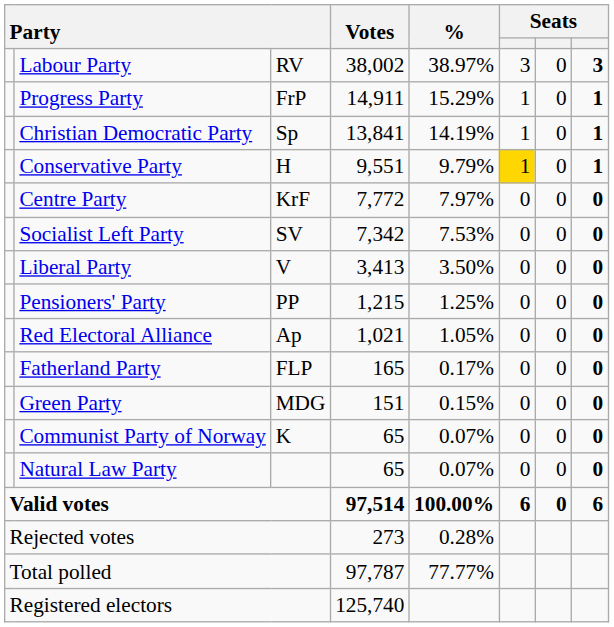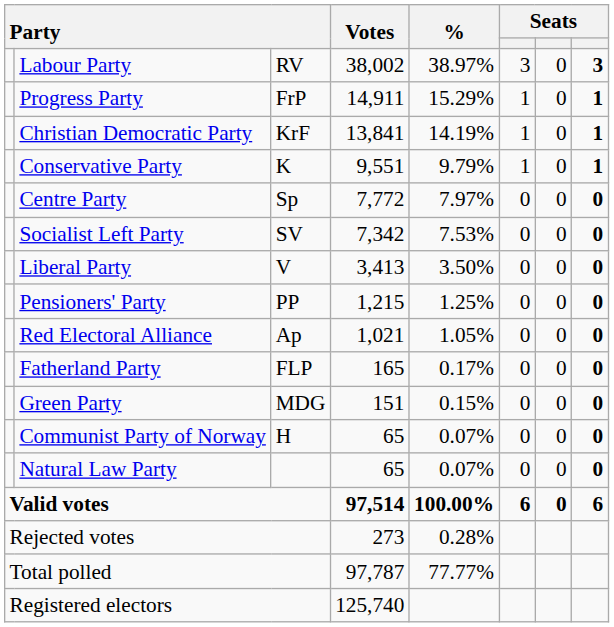Christian Democratic Party | column 3: Sp -> KrF
Conservative Party | column 3: H -> K
Conservative Party | column 6: gold background -> no background
Centre Party | column 3: KrF -> Sp
Communist Party of Norway | column 3: K -> H
